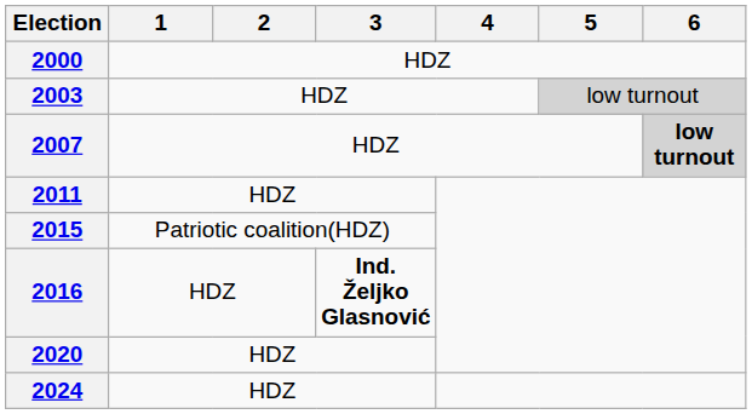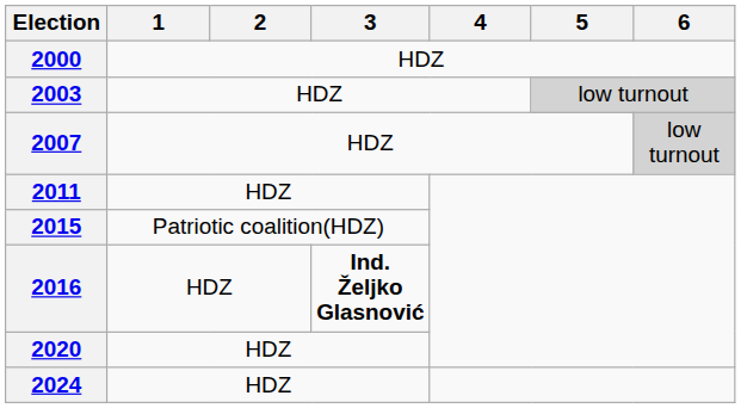2007 | 6: bold -> normal
